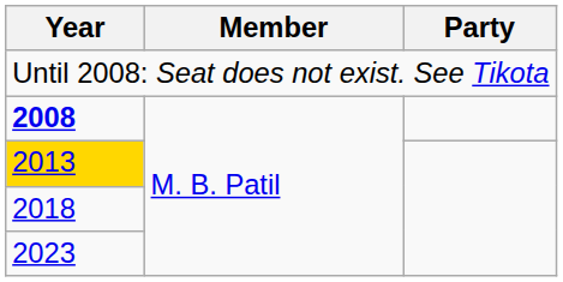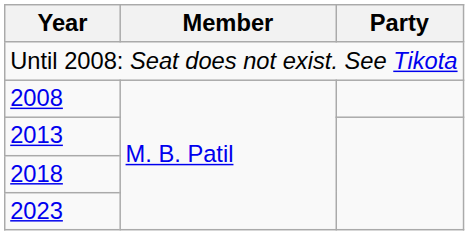2008 | Year: bold -> normal
2013 | Year: gold background -> no background
